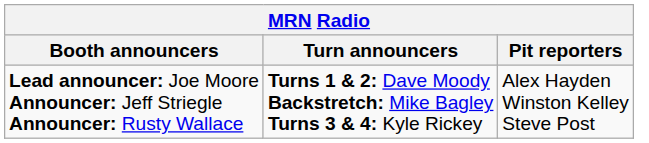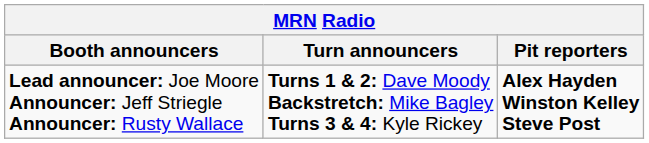row 3 | Pit reporters: normal -> bold
